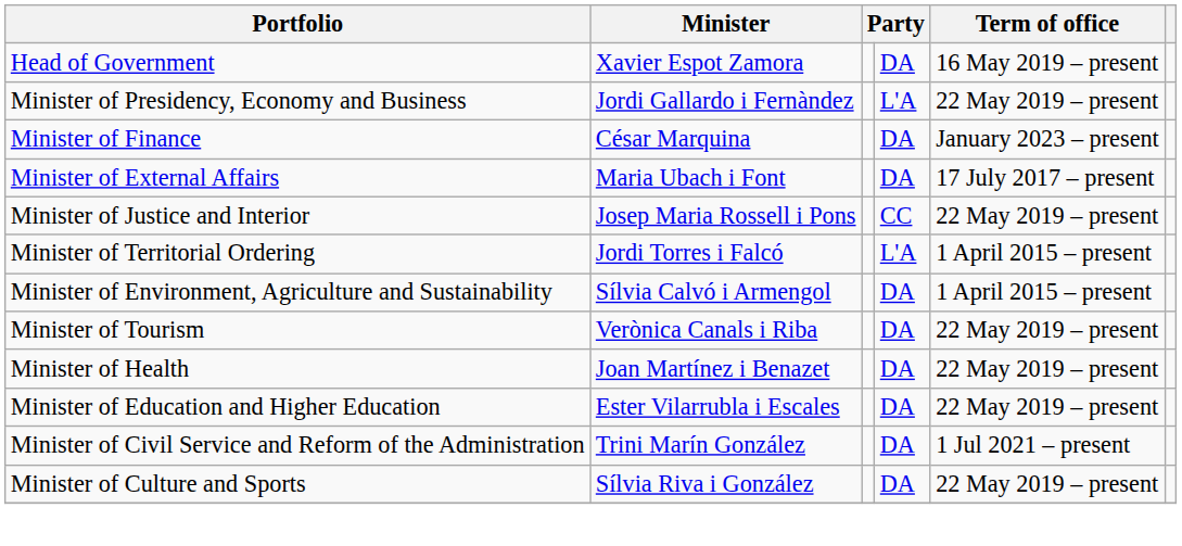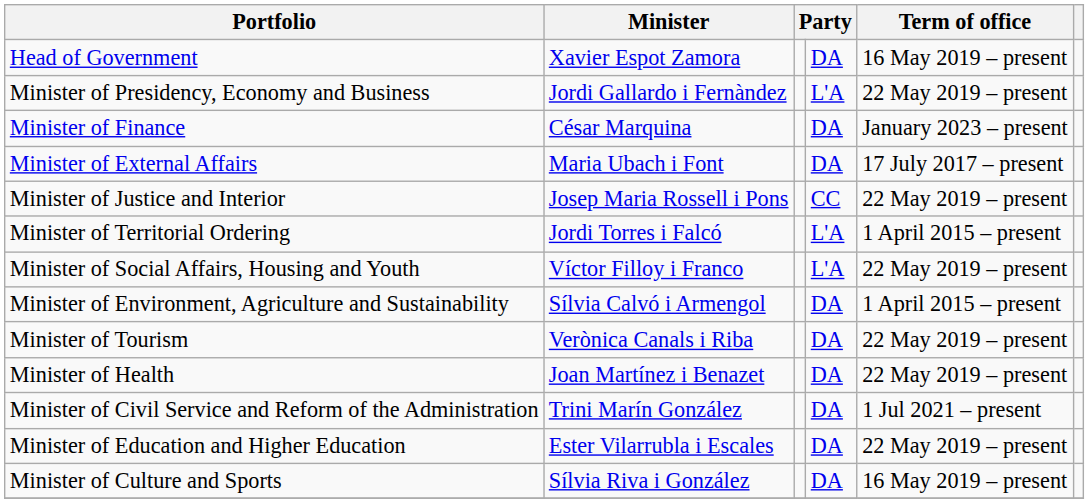+ row: Minister of Social Affairs, Housing and Youth | Víctor Filloy i Franco | L'A | 22 May 2019 – present
rows swapped: Minister of Education and Higher Education <-> Minister of Civil Service and Reform of the Administration
Minister of Culture and Sports | Term of office: 22 May 2019 – present -> 16 May 2019 – present
